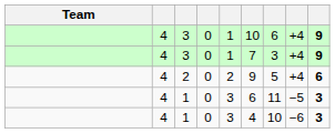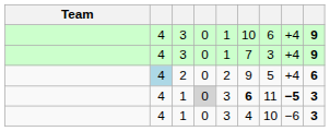row 4 | column 2: no background -> lightblue background
row 5 | column 4: no background -> lightgrey background
row 5 | column 6: normal -> bold
row 5 | column 8: normal -> bold
